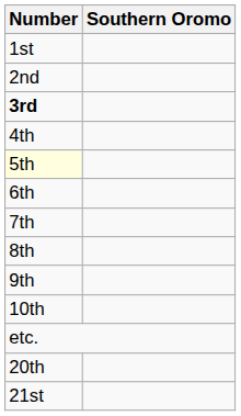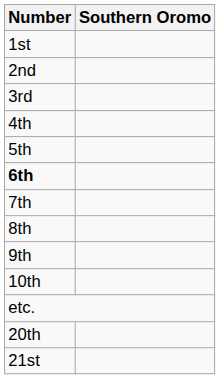3rd | Number: bold -> normal
5th | Number: lightyellow background -> no background
6th | Number: normal -> bold
